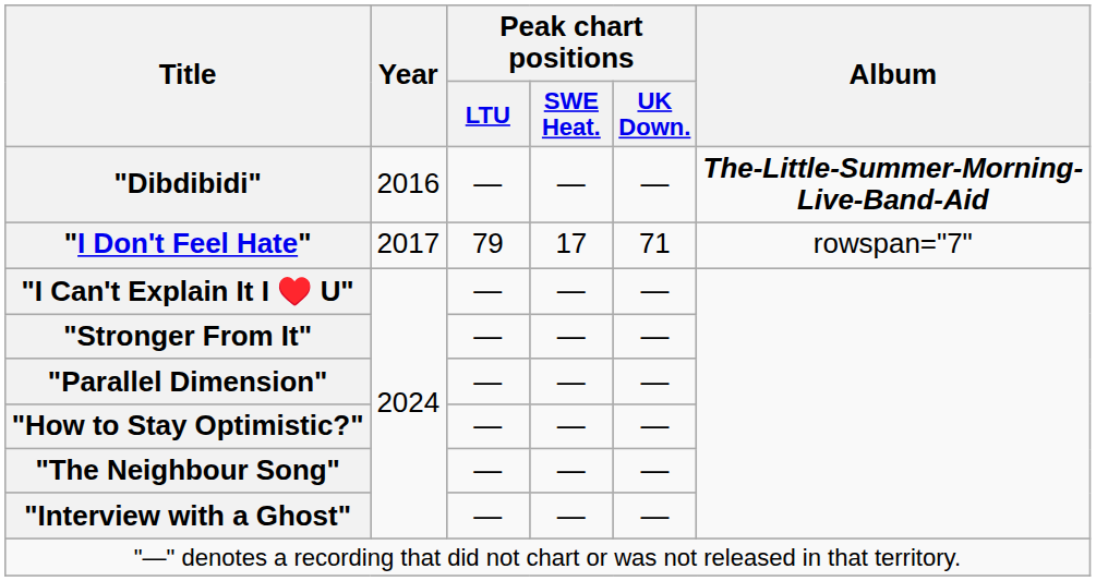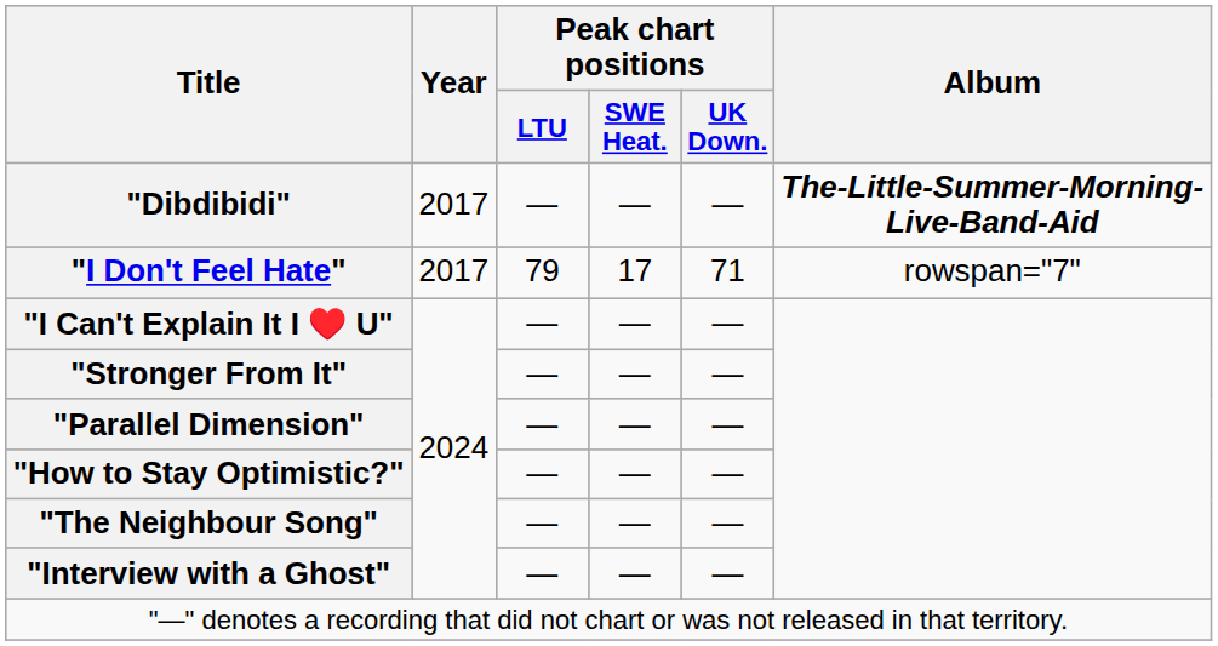"Dibdibidi" | Year: 2016 -> 2017
